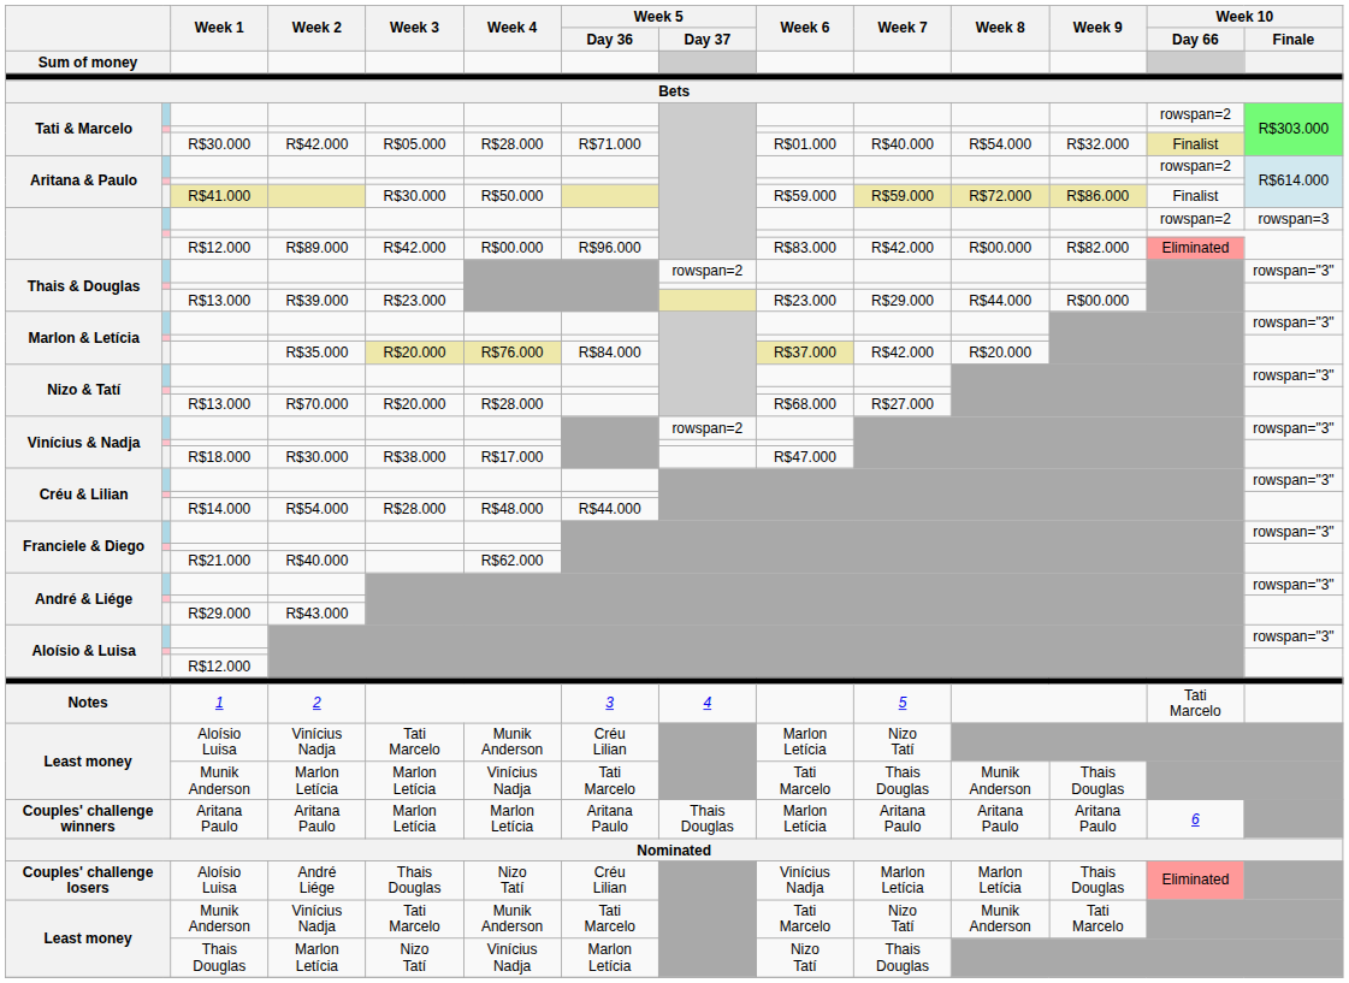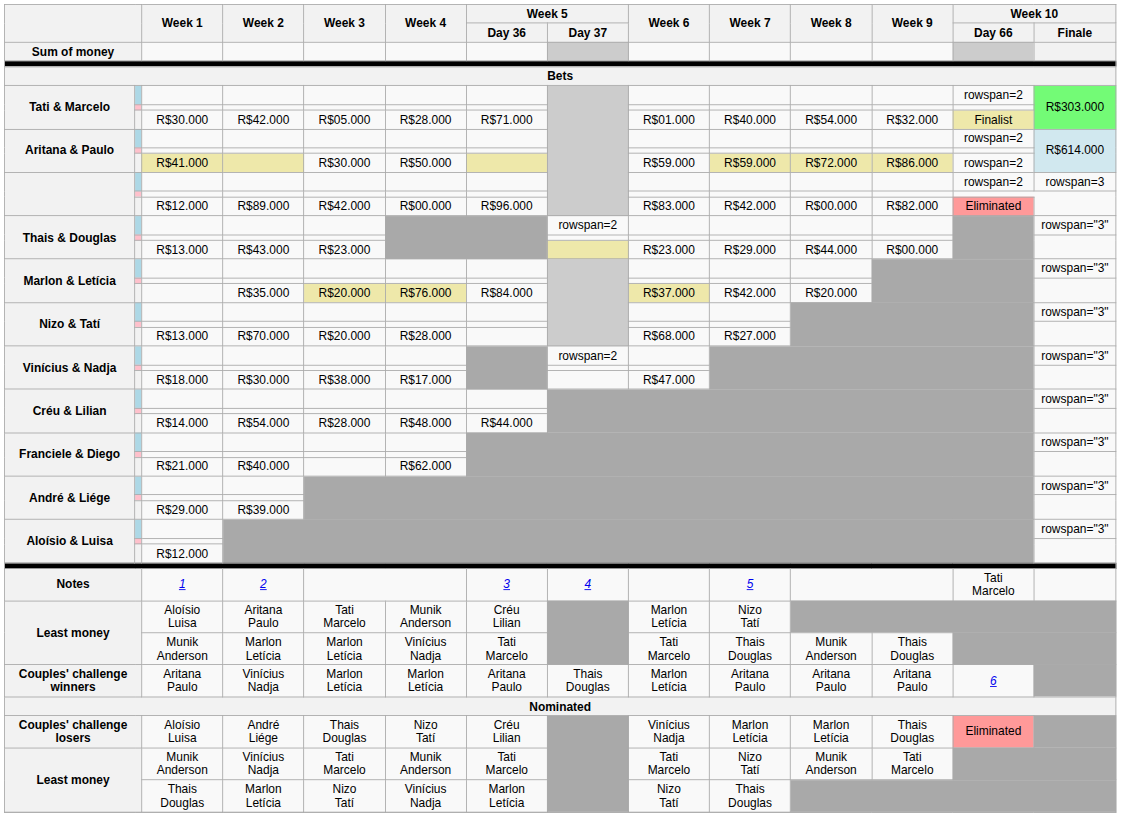Aritana & Paulo / R$41.000 | Week 10 / Day 66: Finalist -> rowspan=2
Thais & Douglas / R$13.000 | Week 2: R$39.000 -> R$43.000
André & Liége / R$29.000 | Week 2: R$43.000 -> R$39.000
Least money / Aloísio Luisa | Week 2: Vinícius Nadja -> Aritana Paulo
Couples' challenge winners | Week 2: Aritana Paulo -> Vinícius Nadja
